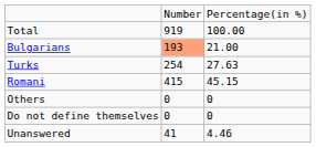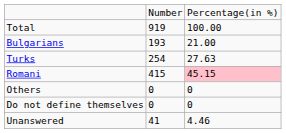Bulgarians | column 2: lightsalmon background -> no background
Romani | column 3: no background -> pink background
